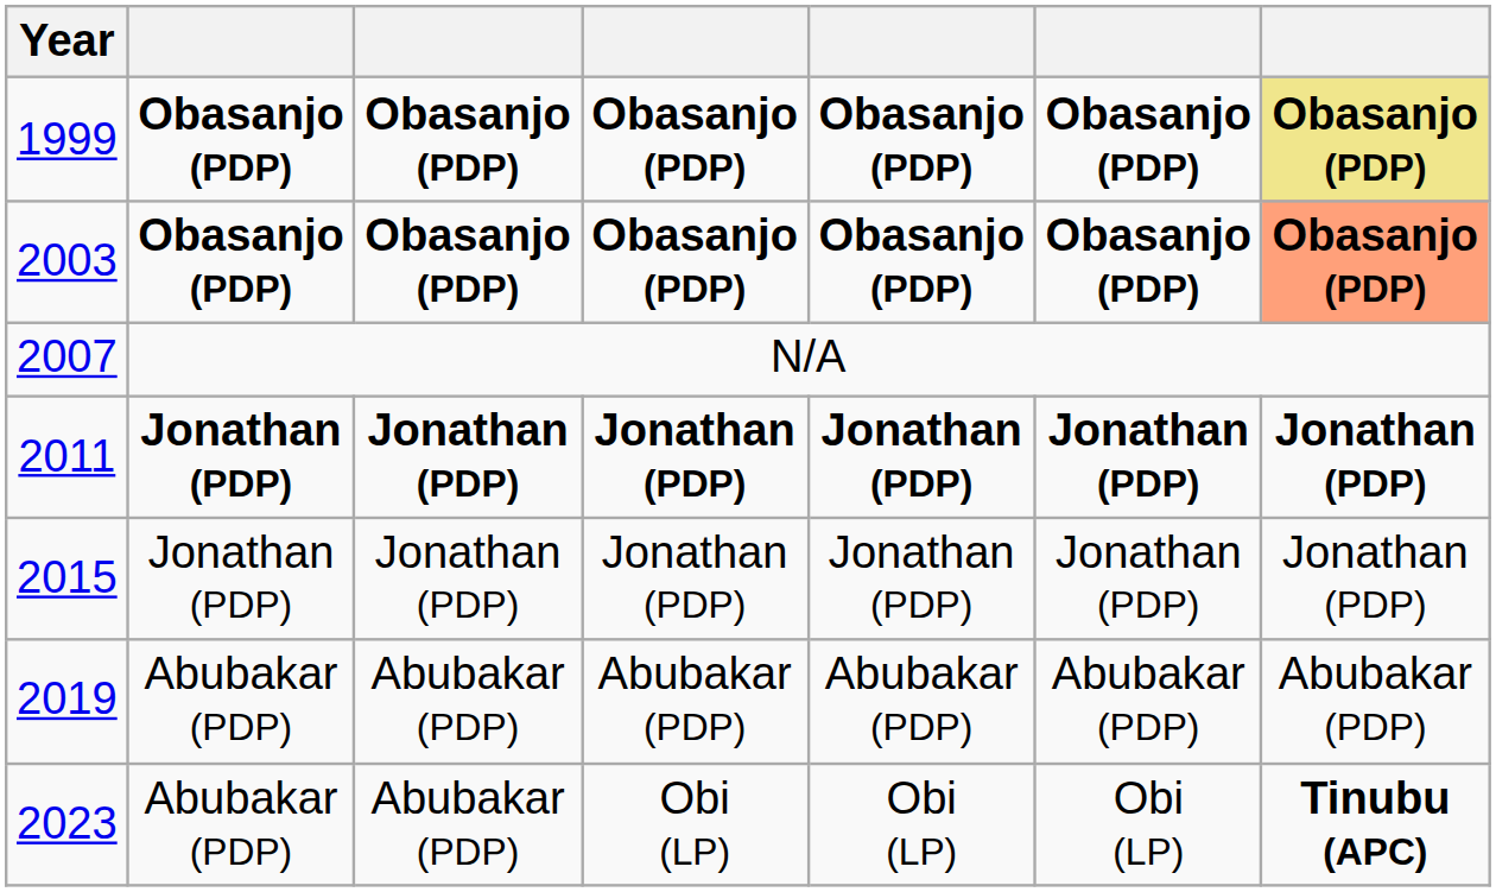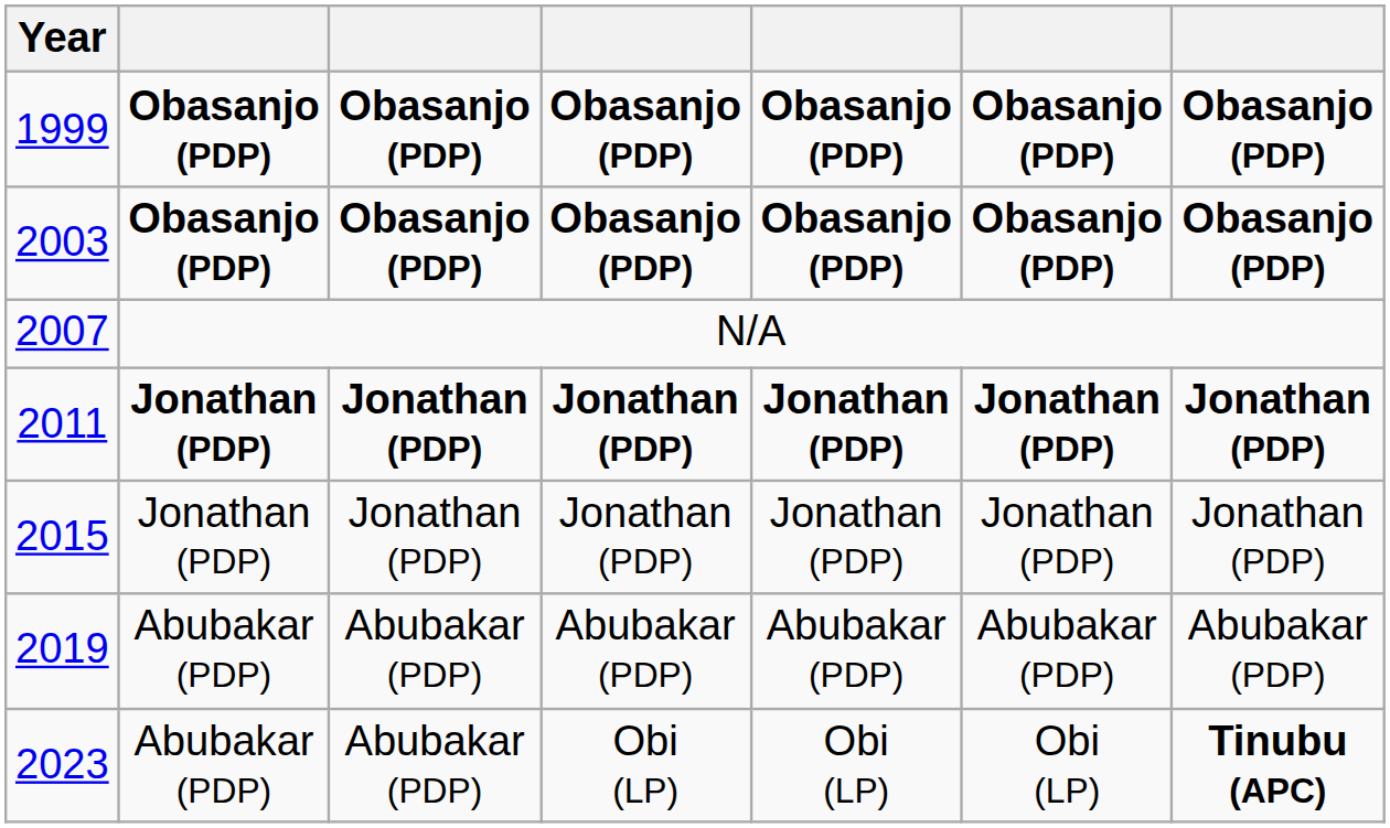1999 | column 7: khaki background -> no background
2003 | column 7: lightsalmon background -> no background
